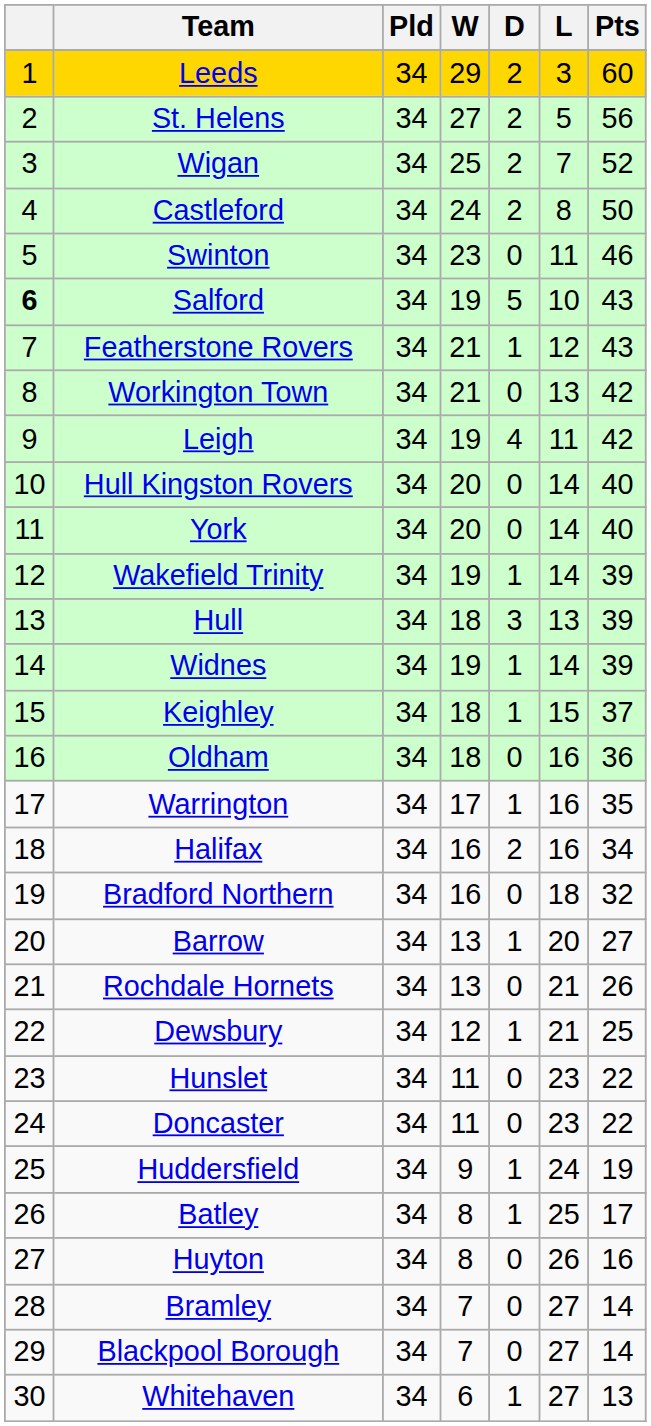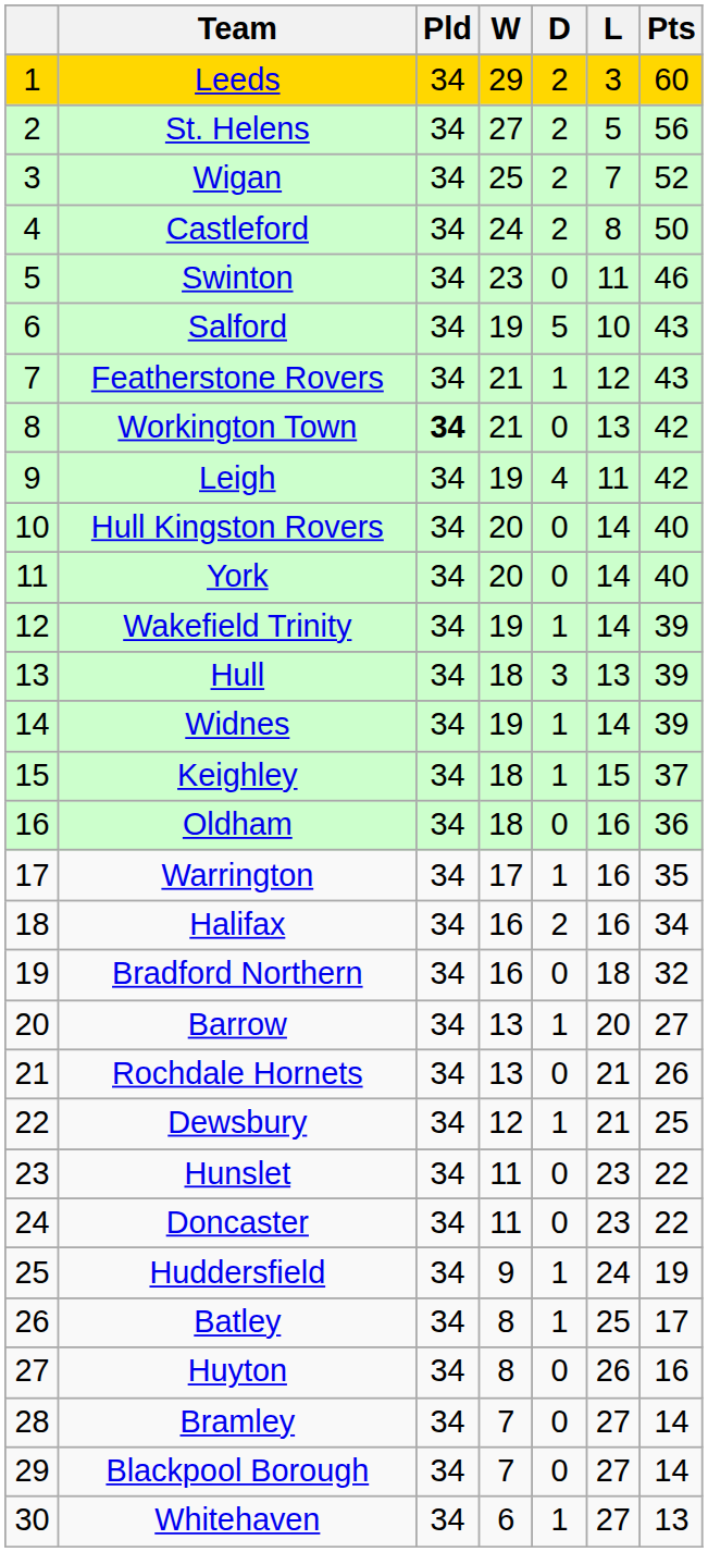Salford | column 1: bold -> normal
Workington Town | Pld: normal -> bold
